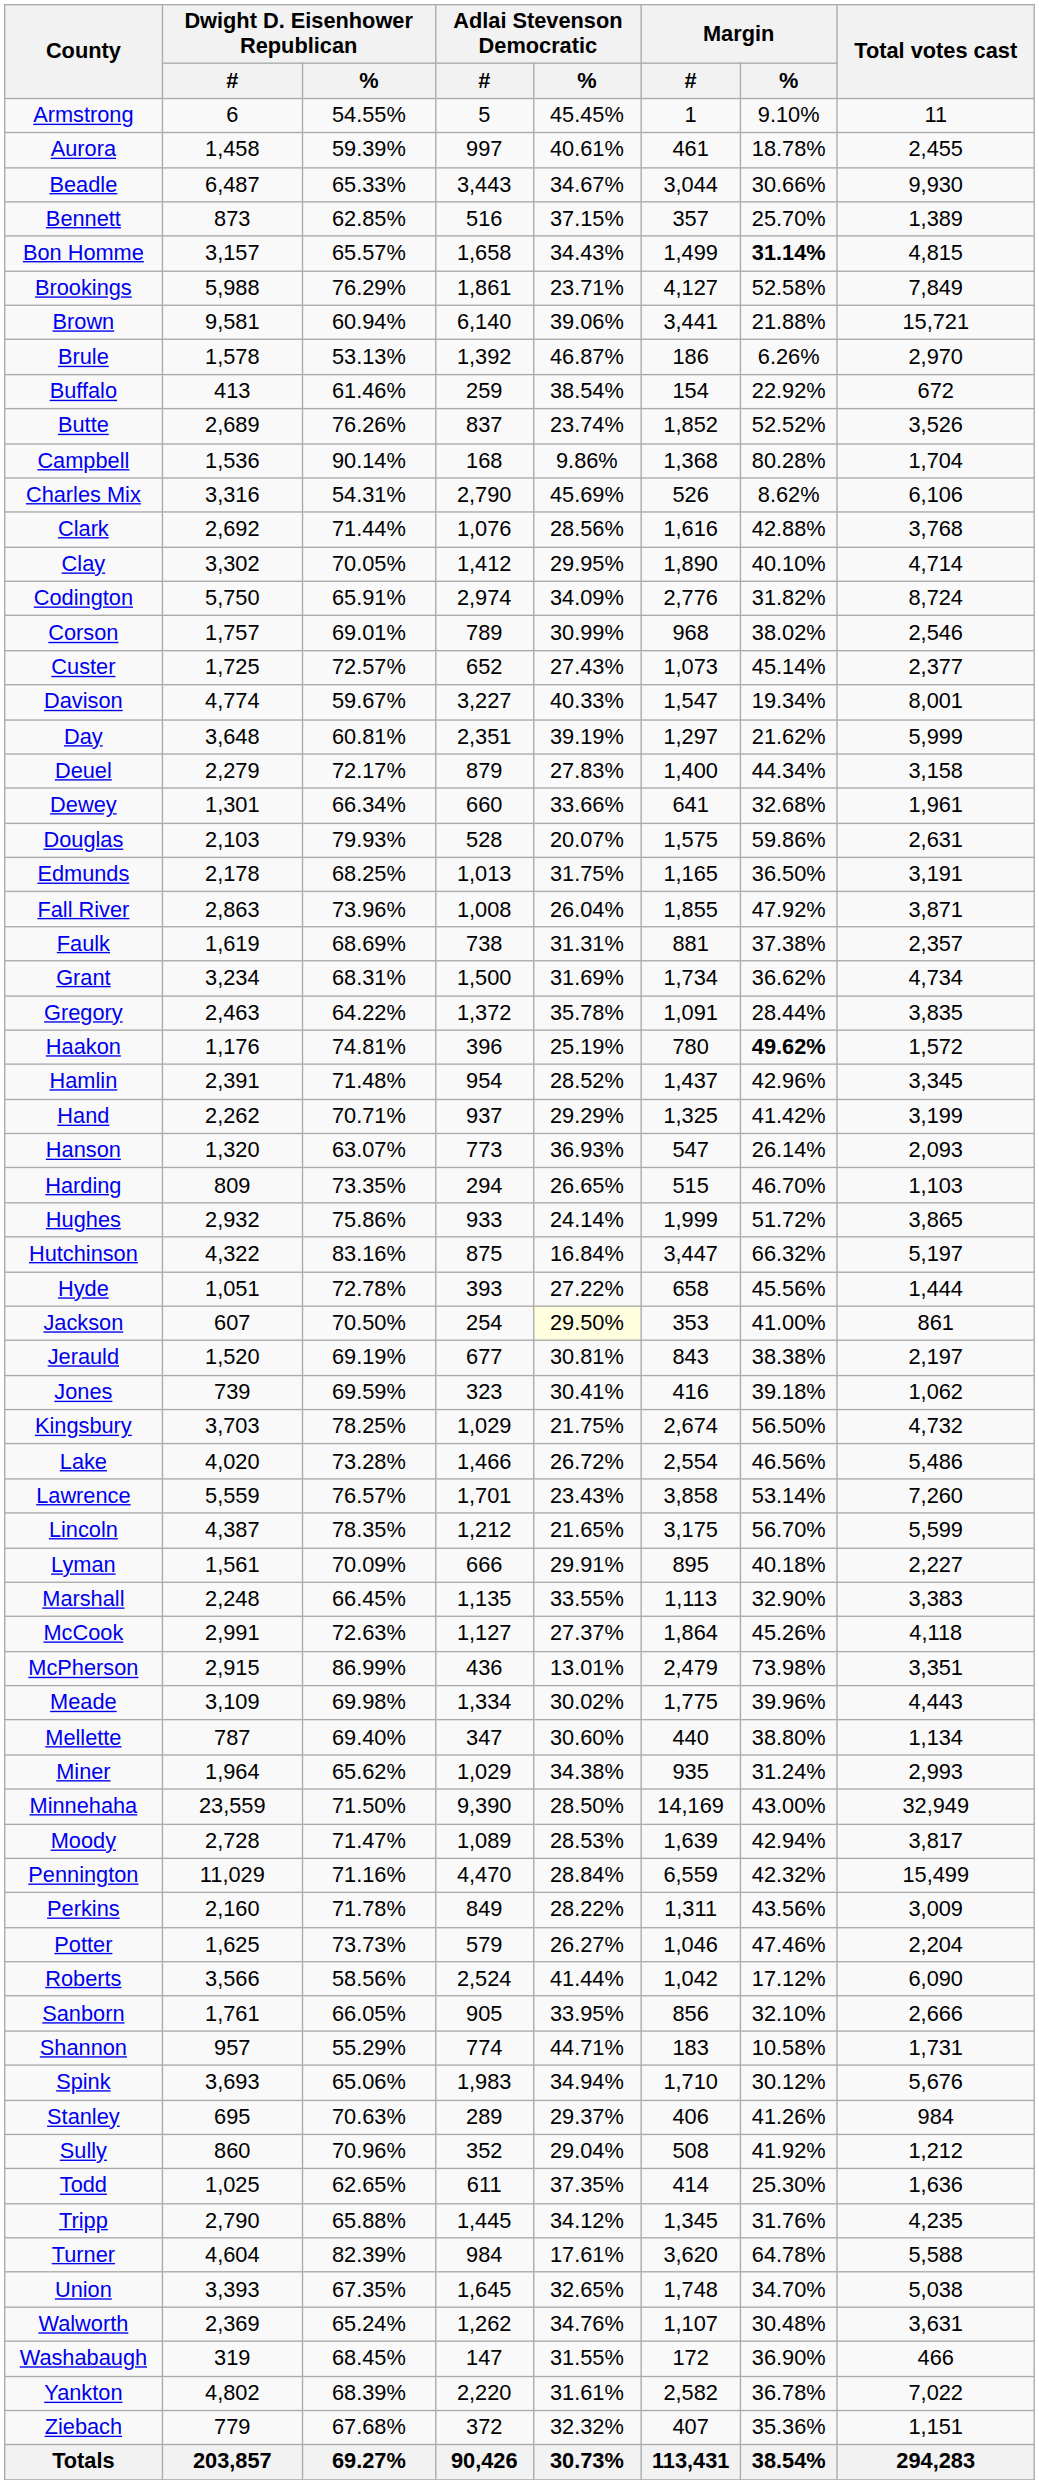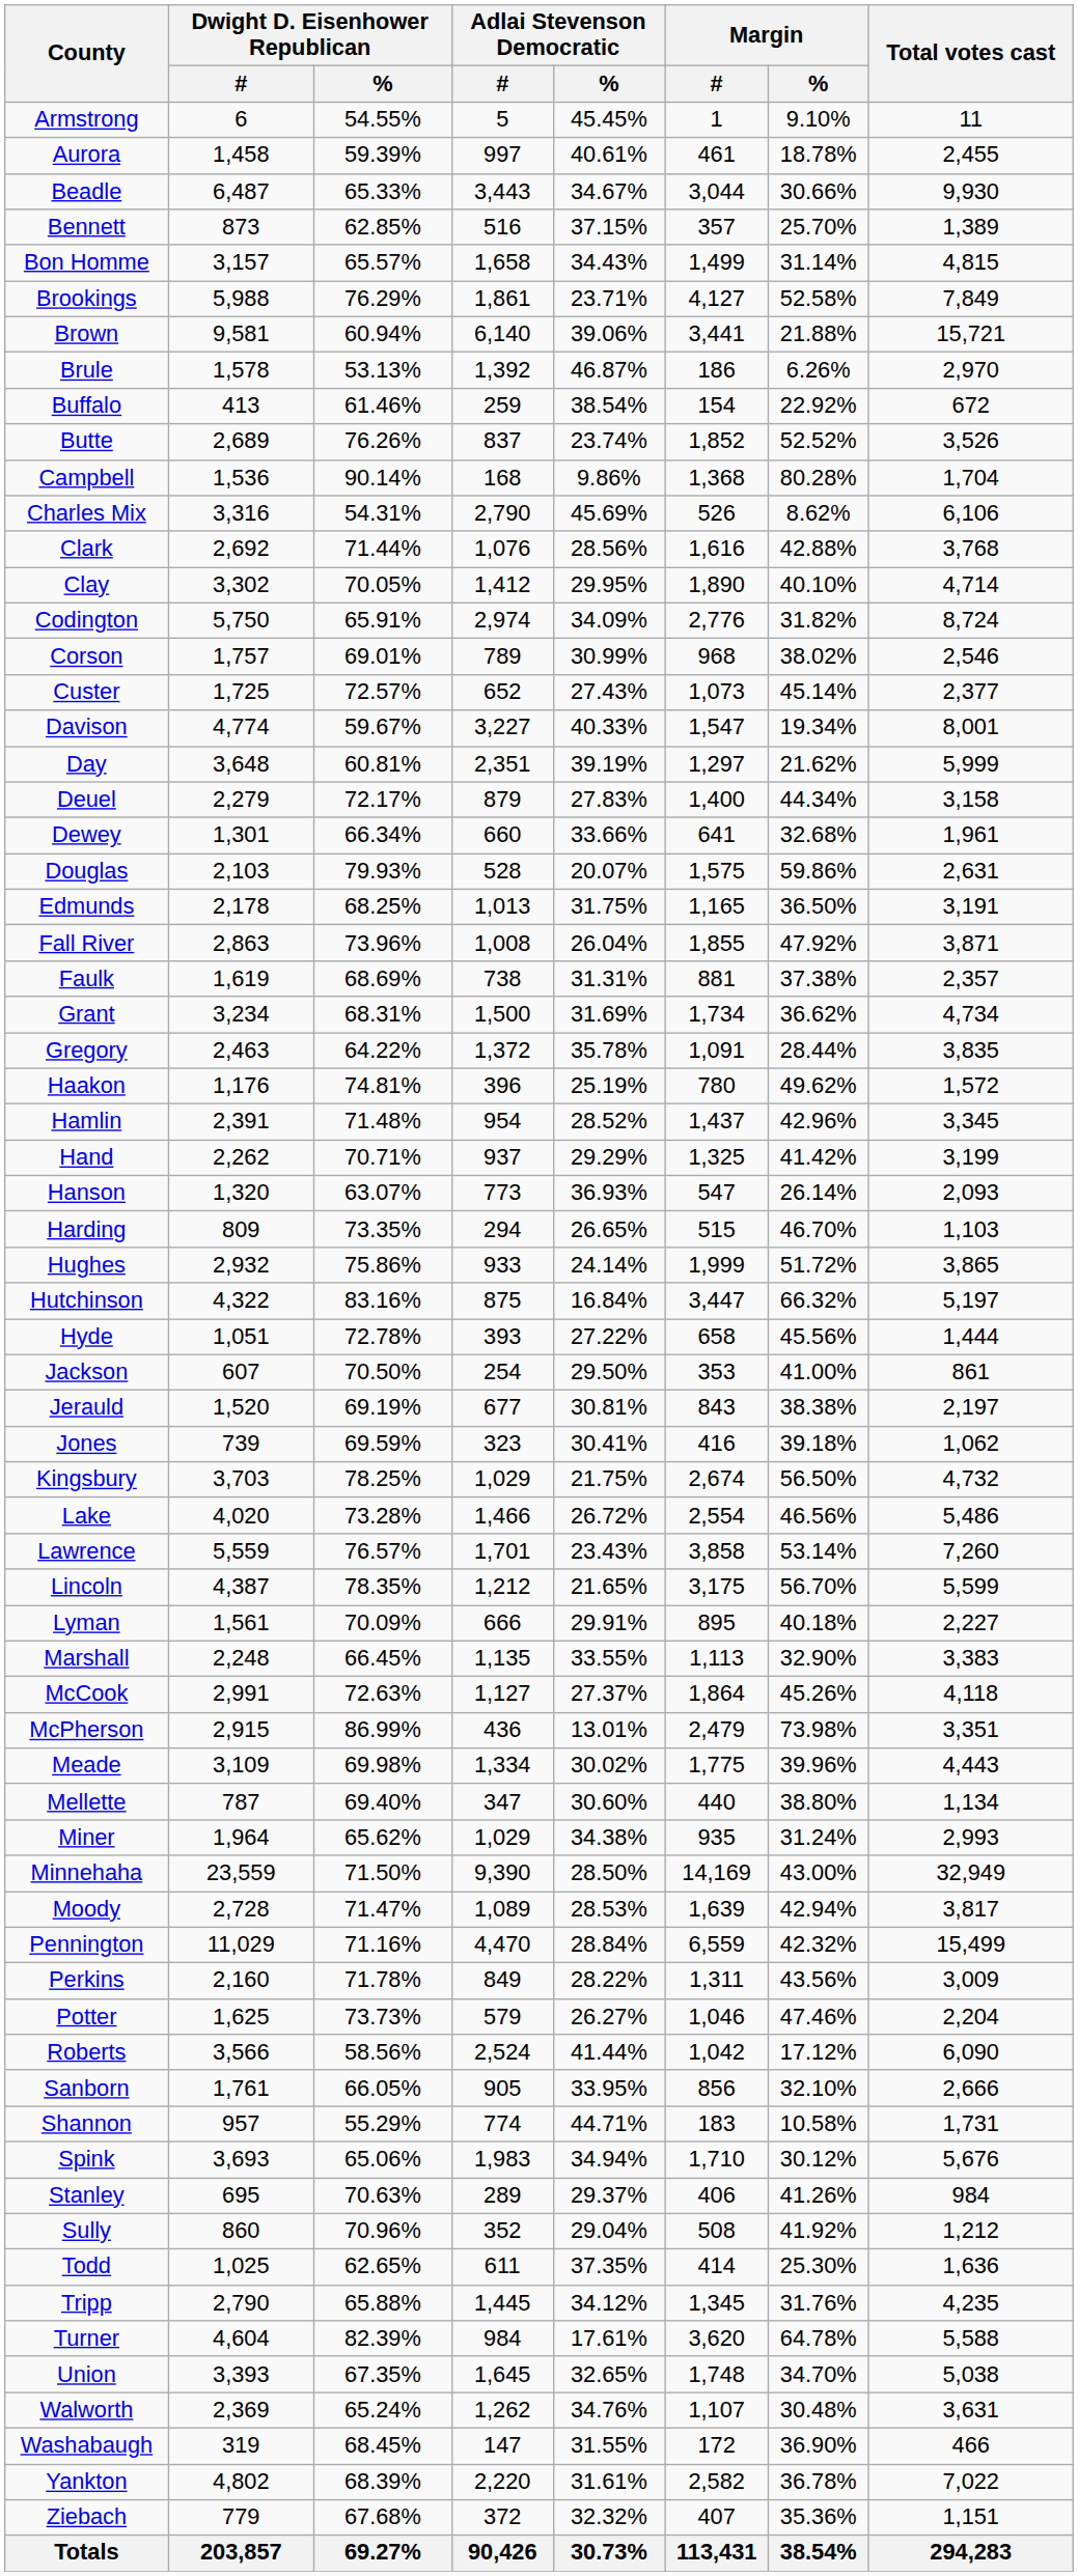Bon Homme | Margin / %: bold -> normal
Haakon | Margin / %: bold -> normal
Jackson | Adlai Stevenson Democratic / %: lightyellow background -> no background
